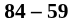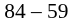row 1 | column 1: bold -> normal
